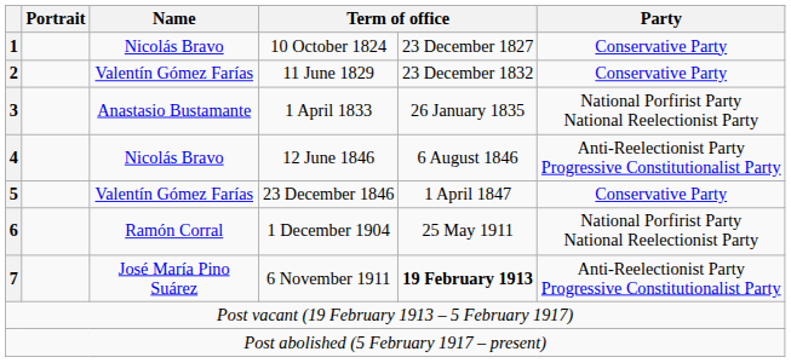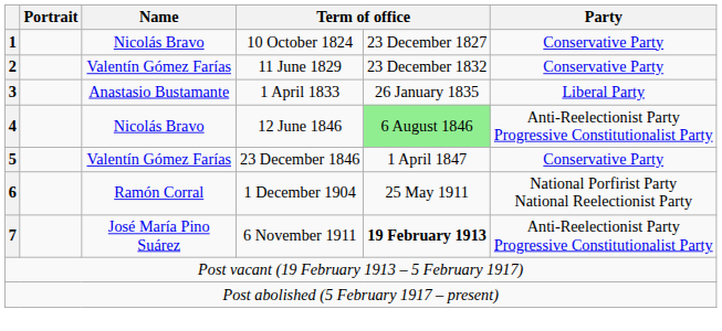1 April 1833 | Party: National Porfirist Party National Reelectionist Party -> Liberal Party
12 June 1846 | column 5: no background -> lightgreen background
